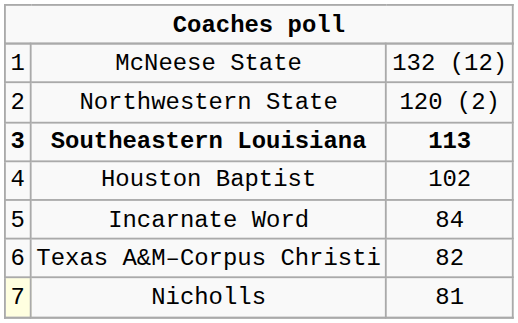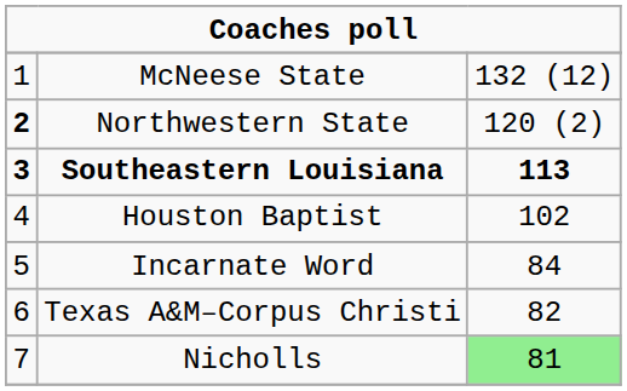Northwestern State | column 1: normal -> bold
Nicholls | column 1: lightyellow background -> no background
Nicholls | column 3: no background -> lightgreen background
